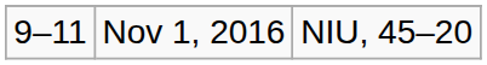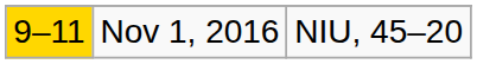Nov 1, 2016 | column 1: no background -> gold background
